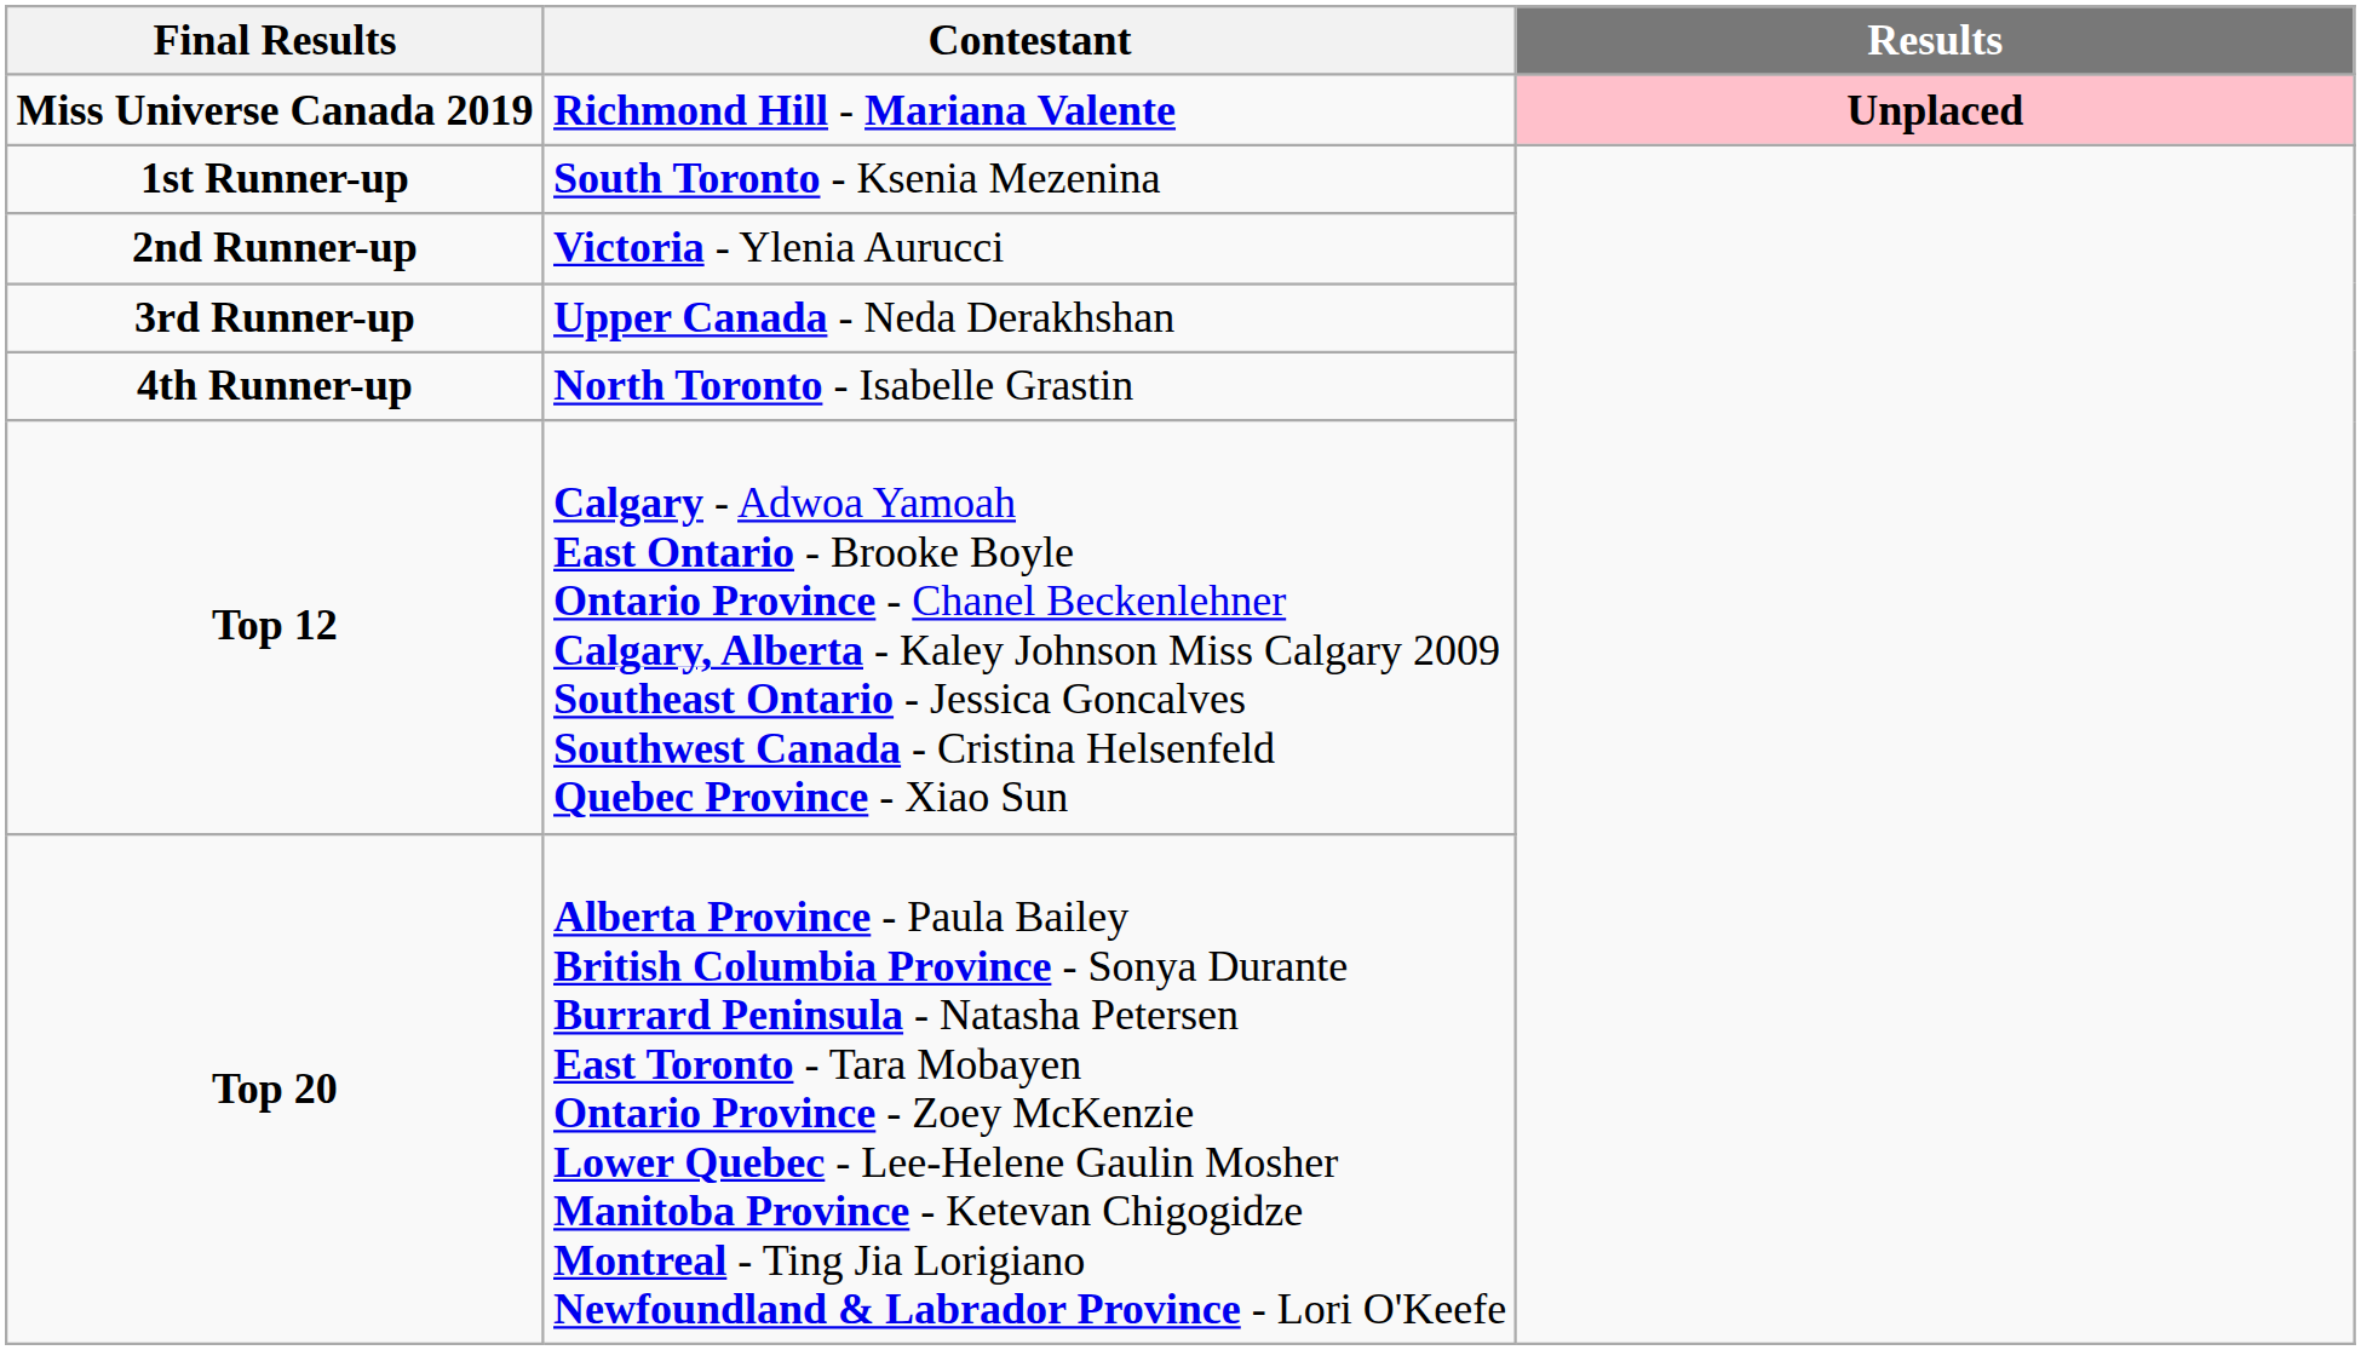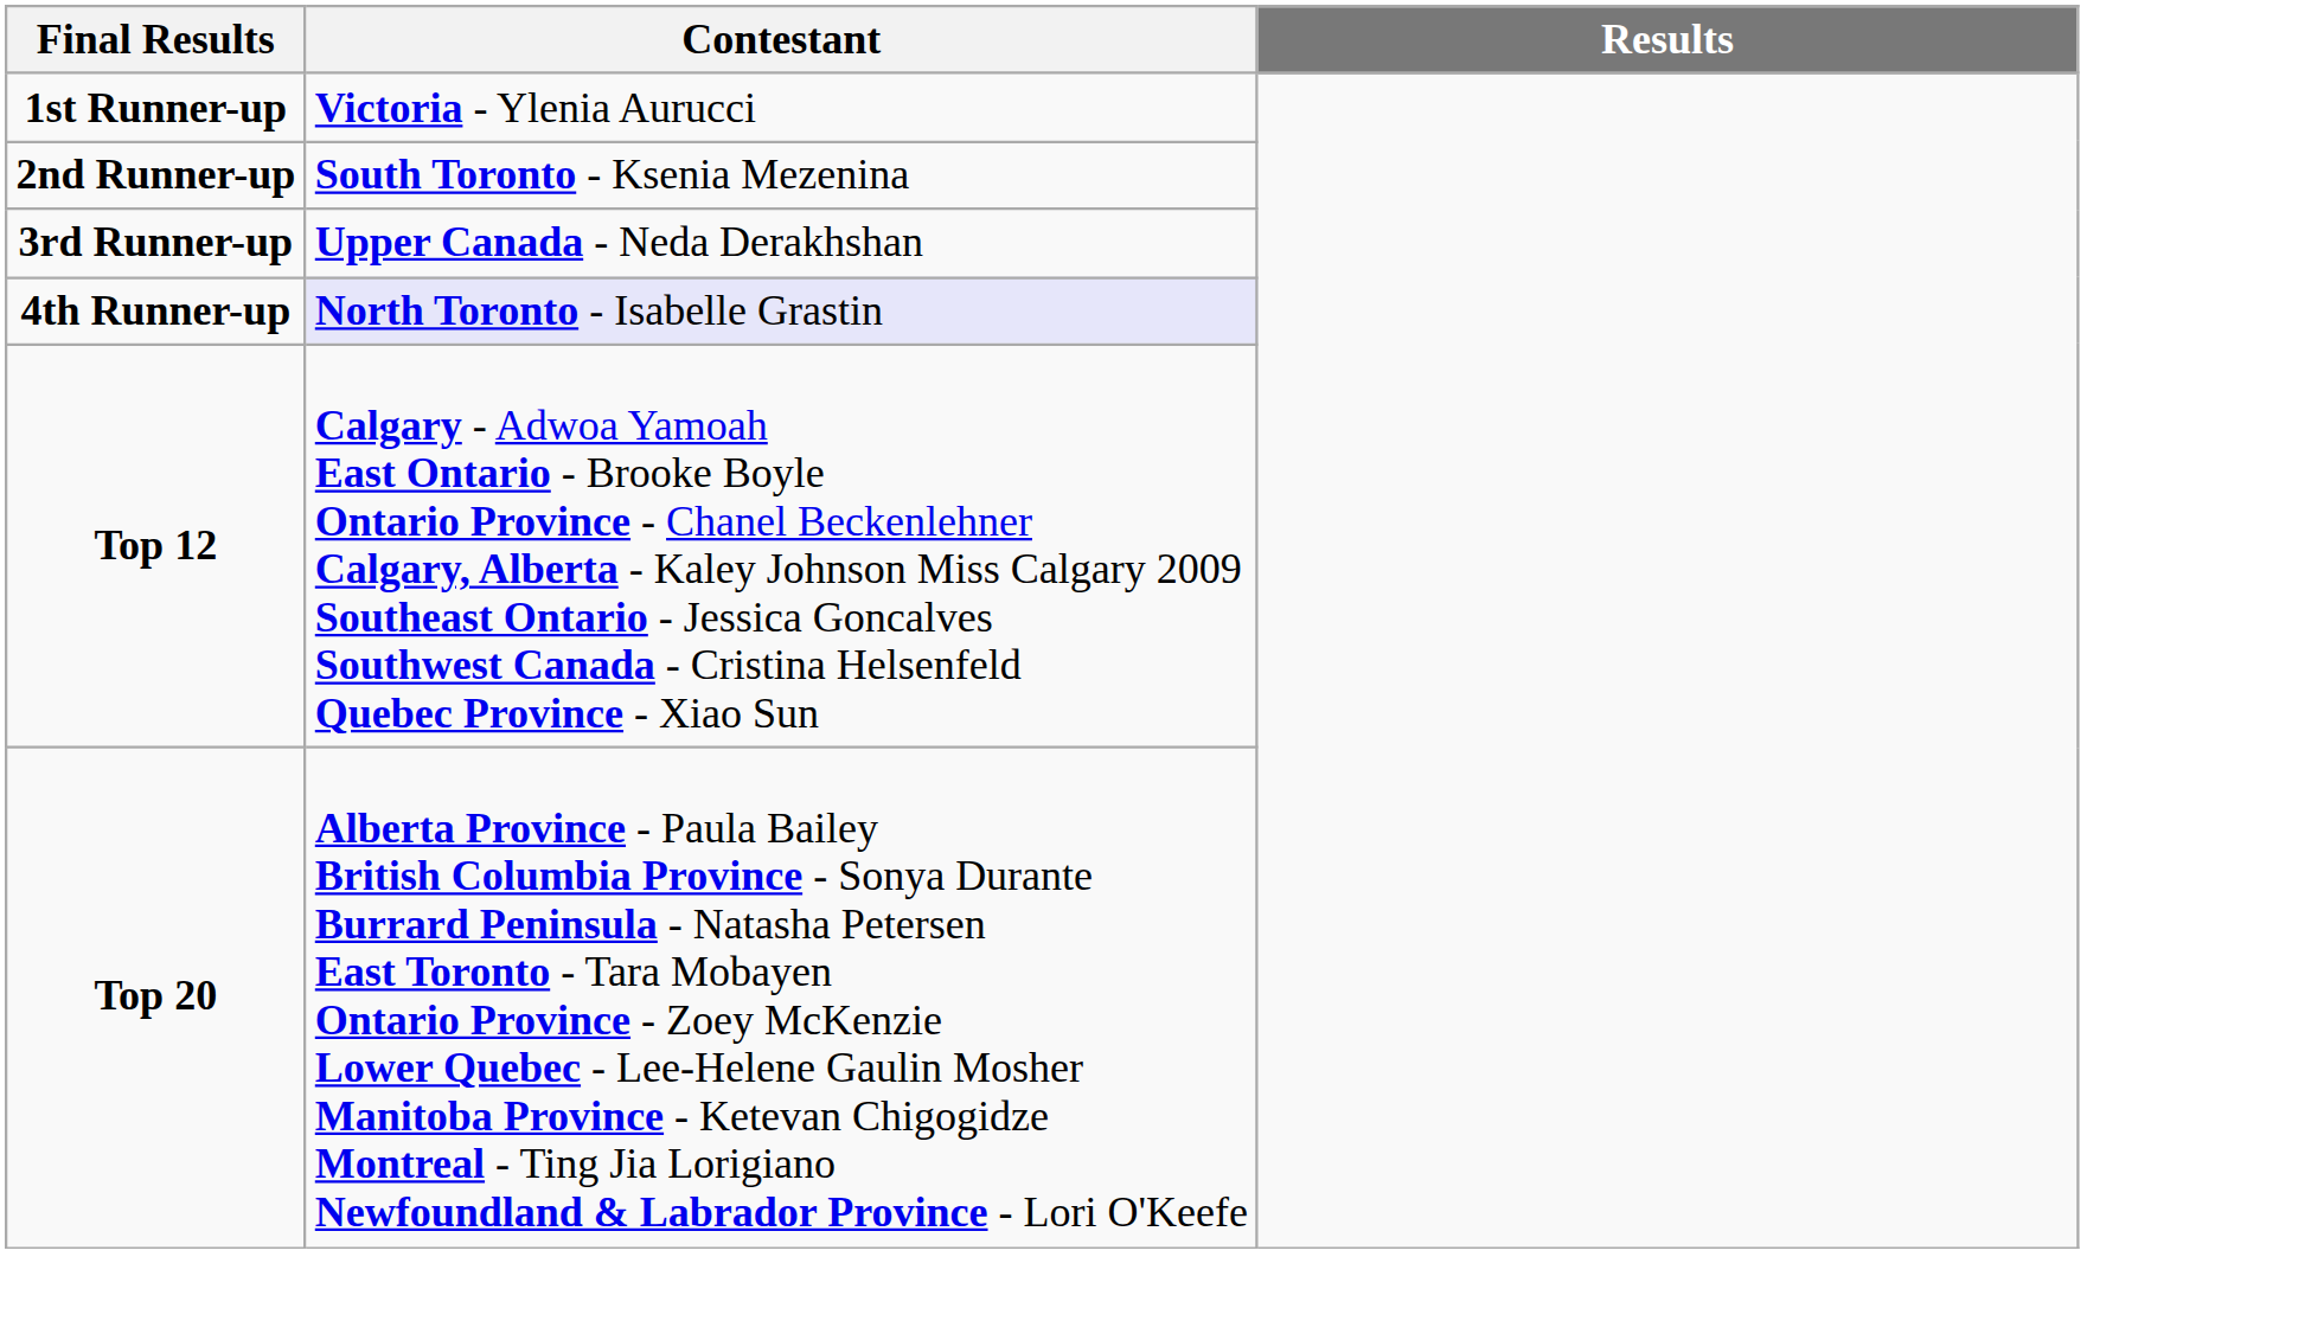- row: Miss Universe Canada 2019 | Richmond Hill - Mariana Valente | Unplaced
1st Runner-up | Contestant: South Toronto - Ksenia Mezenina -> Victoria - Ylenia Aurucci
2nd Runner-up | Contestant: Victoria - Ylenia Aurucci -> South Toronto - Ksenia Mezenina
4th Runner-up | Contestant: no background -> lavender background
